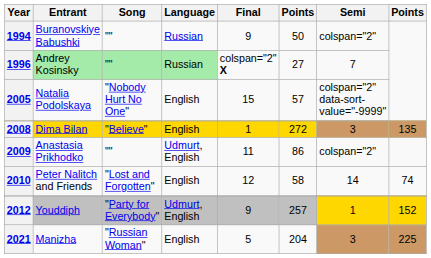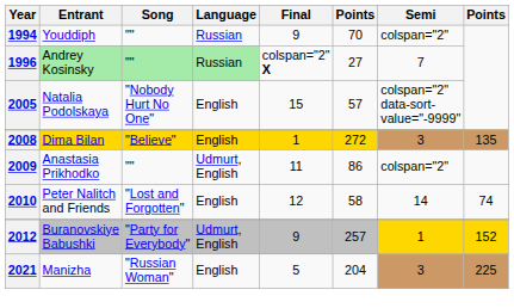1994 | Entrant: Buranovskiye Babushki -> Youddiph
1994 | column 6: 50 -> 70
2012 | Entrant: Youddiph -> Buranovskiye Babushki
